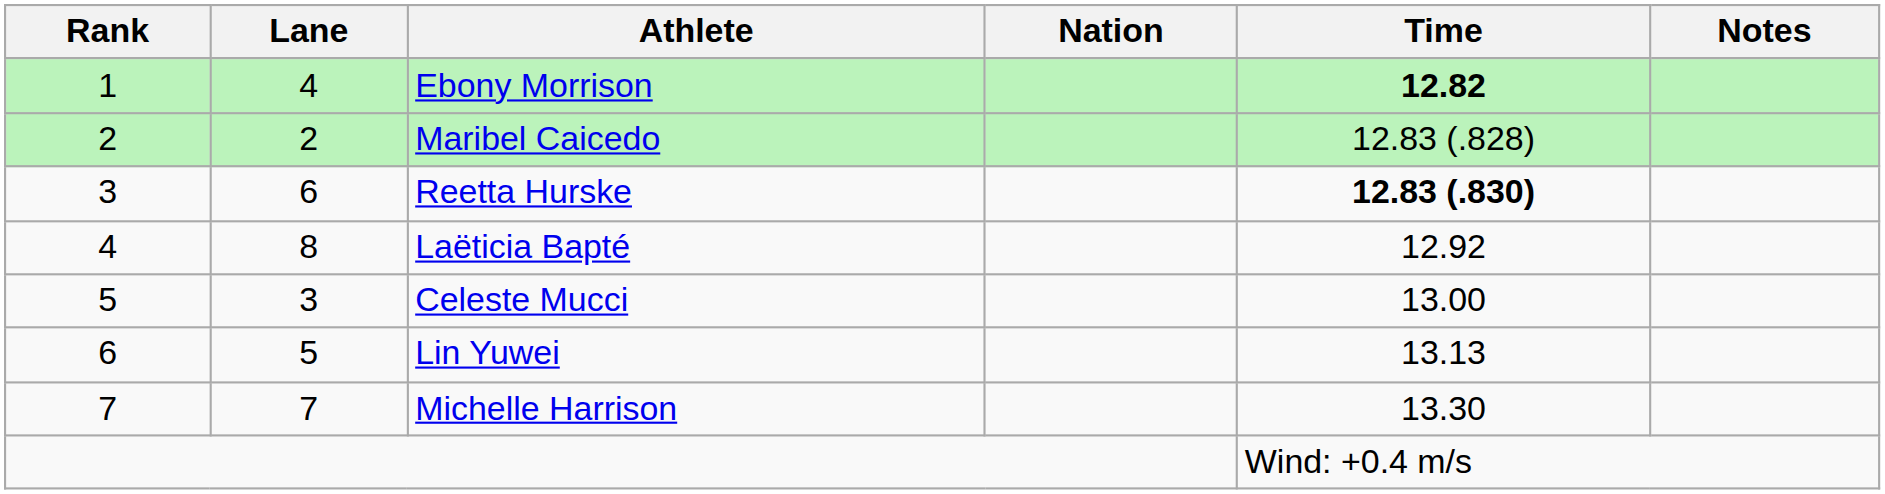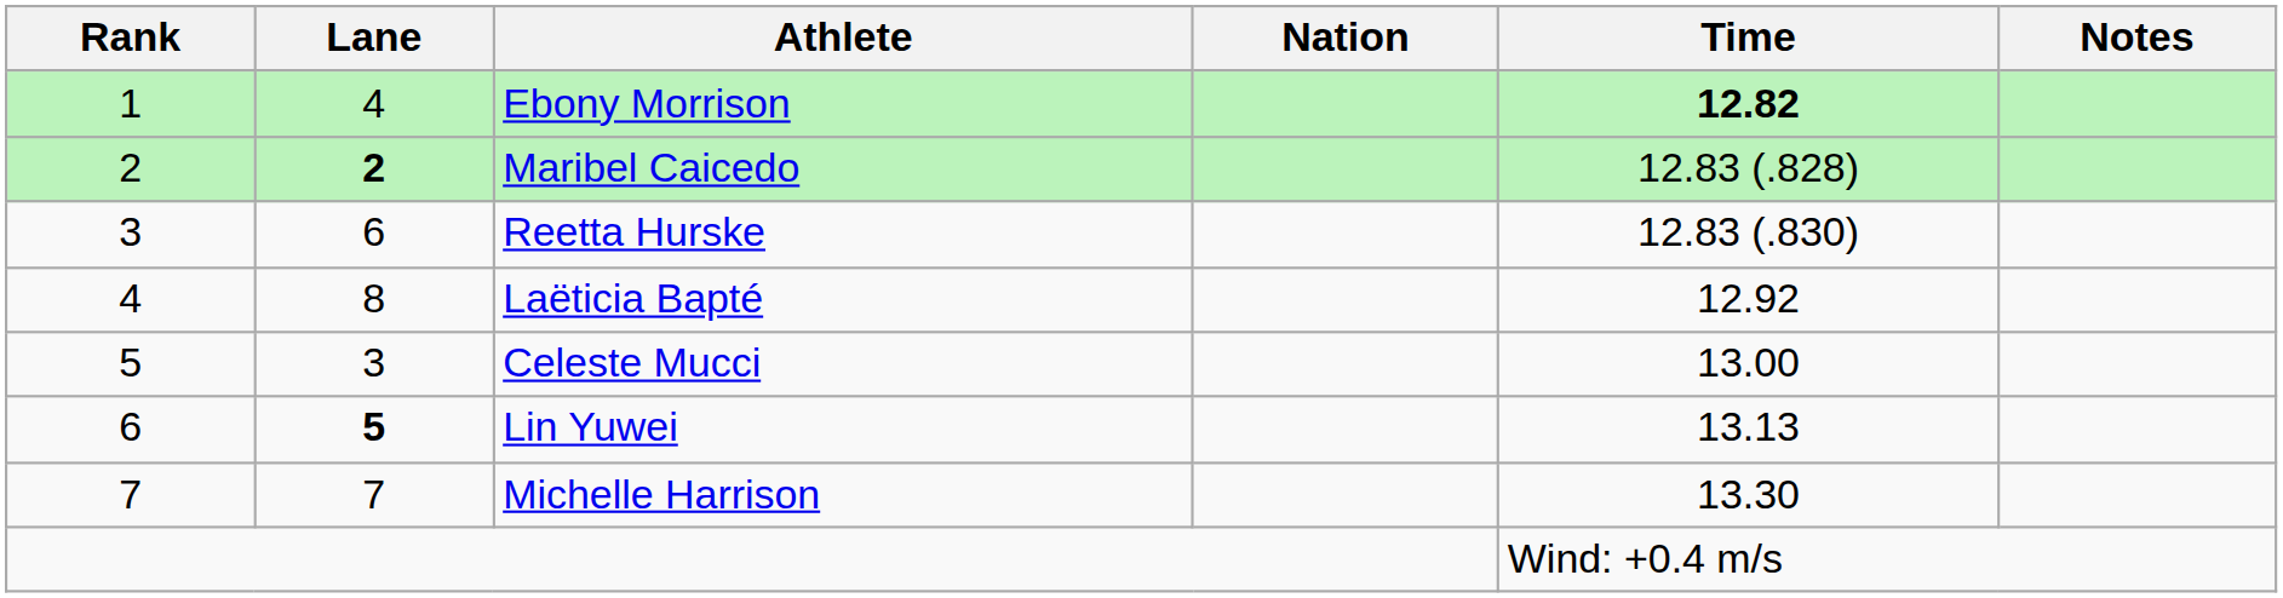Maribel Caicedo | Lane: normal -> bold
Reetta Hurske | Time: bold -> normal
Lin Yuwei | Lane: normal -> bold
